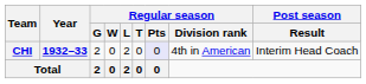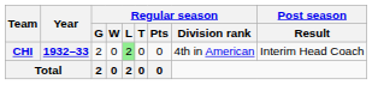CHI | Regular season / L: no background -> lightgreen background
CHI | Regular season / Pts: lavender background -> no background
